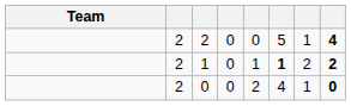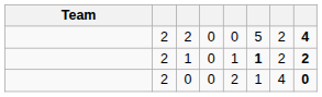row 2 | column 7: 1 -> 2
row 4 | column 6: 4 -> 1
row 4 | column 7: 1 -> 4
